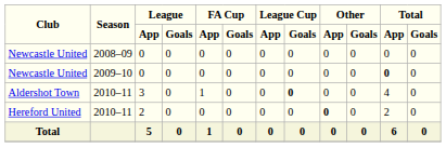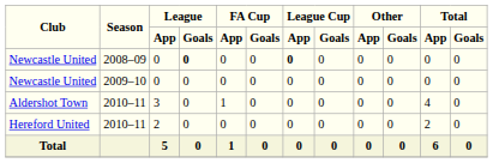Newcastle United / 2008–09 | League / Goals: normal -> bold
Newcastle United / 2008–09 | League Cup / App: normal -> bold
Newcastle United / 2009–10 | Total / App: bold -> normal
Aldershot Town | League Cup / Goals: bold -> normal
Hereford United | Other / App: bold -> normal
